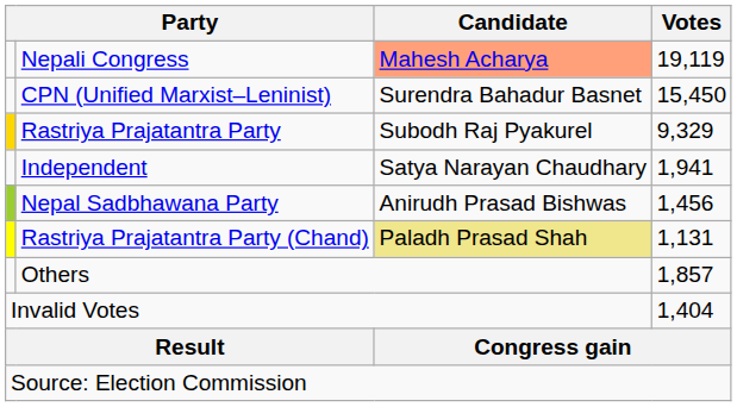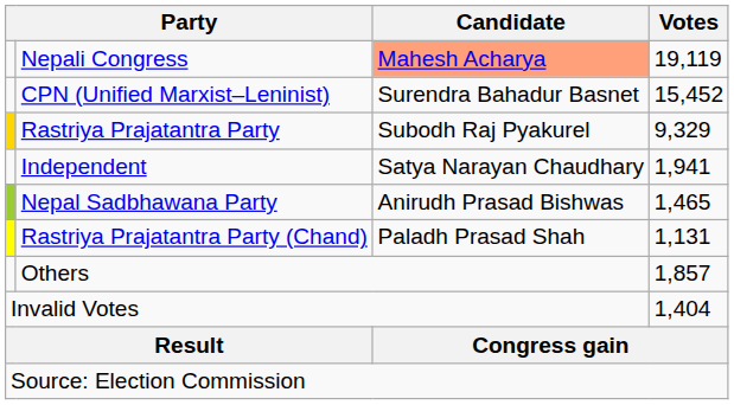CPN (Unified Marxist–Leninist) | Votes: 15,450 -> 15,452
Nepal Sadbhawana Party | Votes: 1,456 -> 1,465
Rastriya Prajatantra Party (Chand) | Candidate: khaki background -> no background
